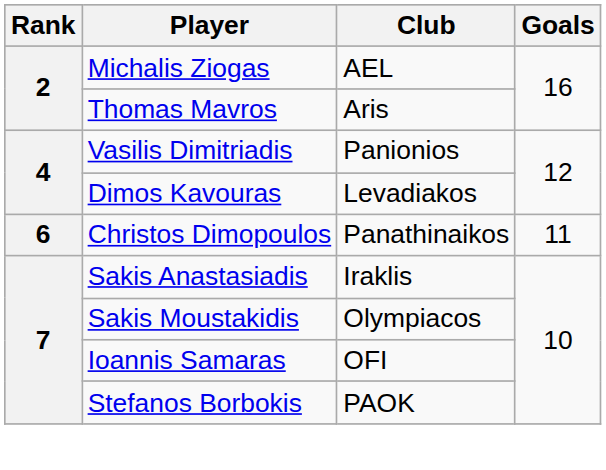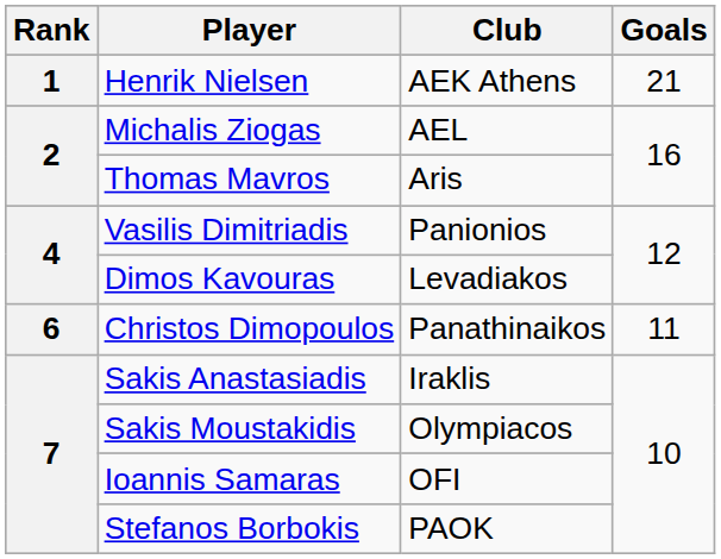+ row: 1 | Henrik Nielsen | AEK Athens | 21
